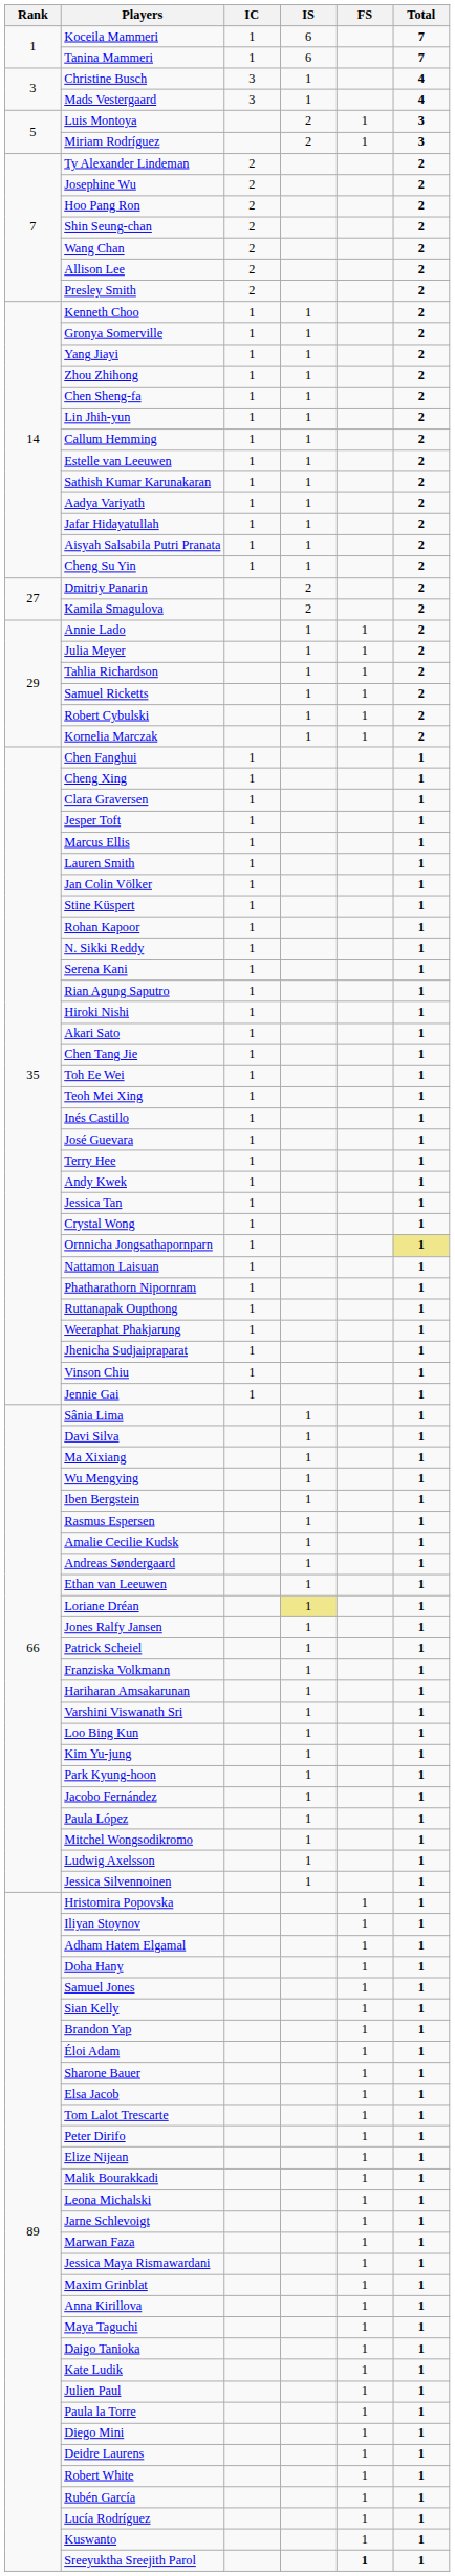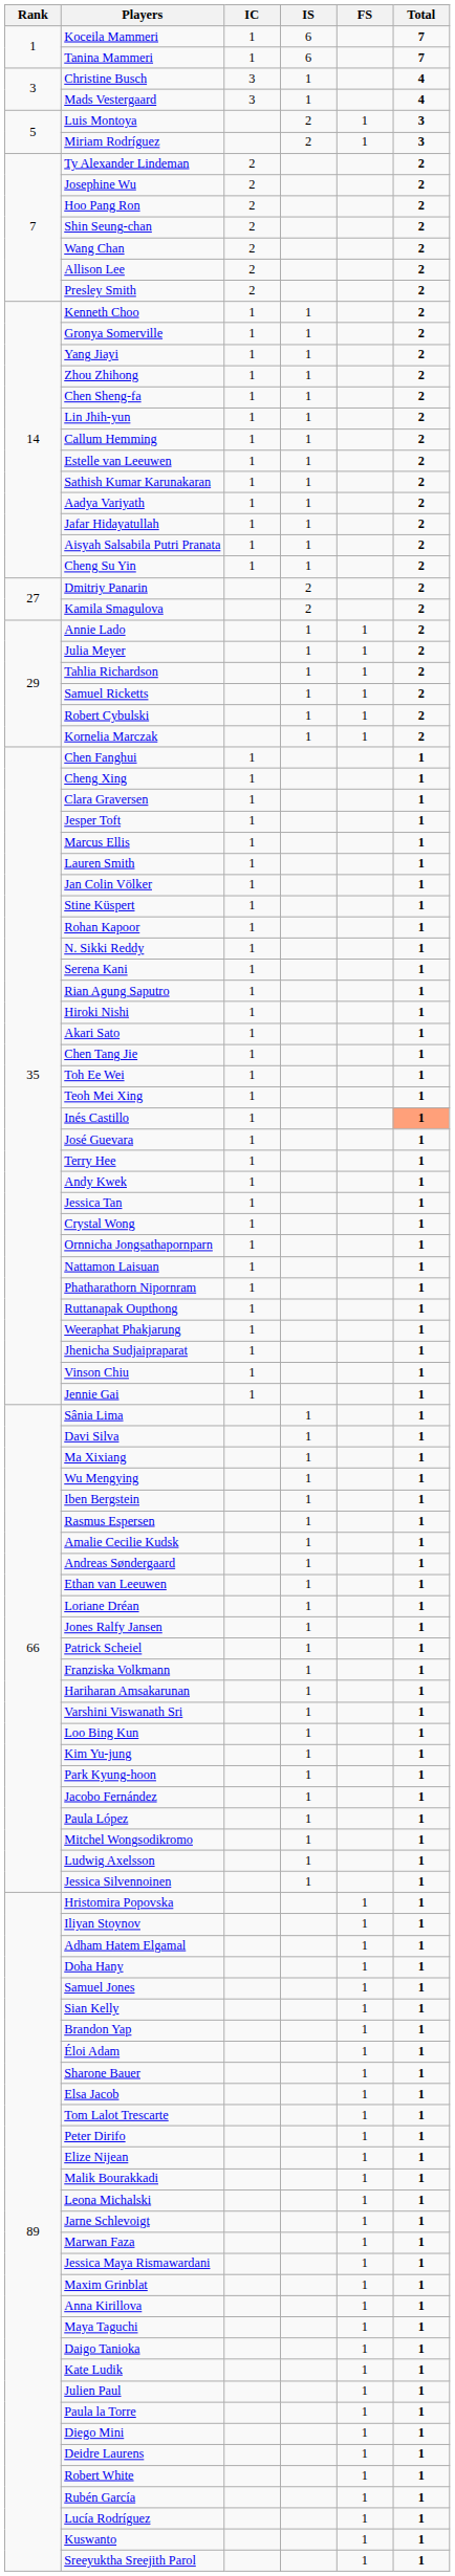Inés Castillo | Total: no background -> lightsalmon background
Ornnicha Jongsathapornparn | Total: khaki background -> no background
Loriane Dréan | IS: khaki background -> no background
Sreeyuktha Sreejith Parol | FS: bold -> normal
